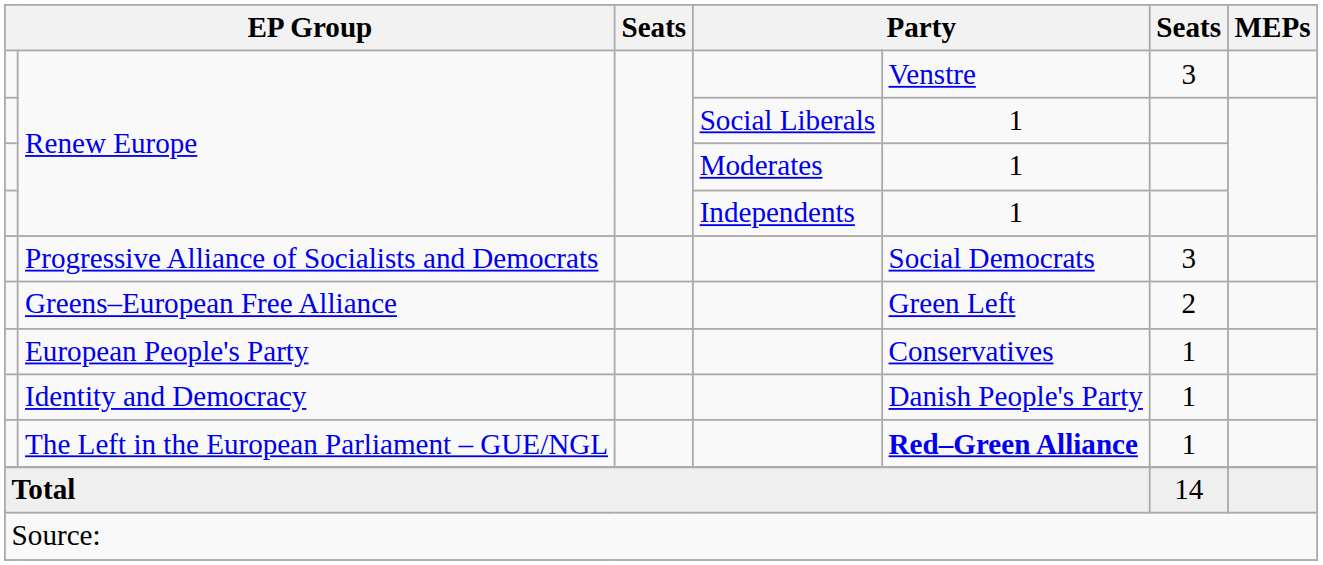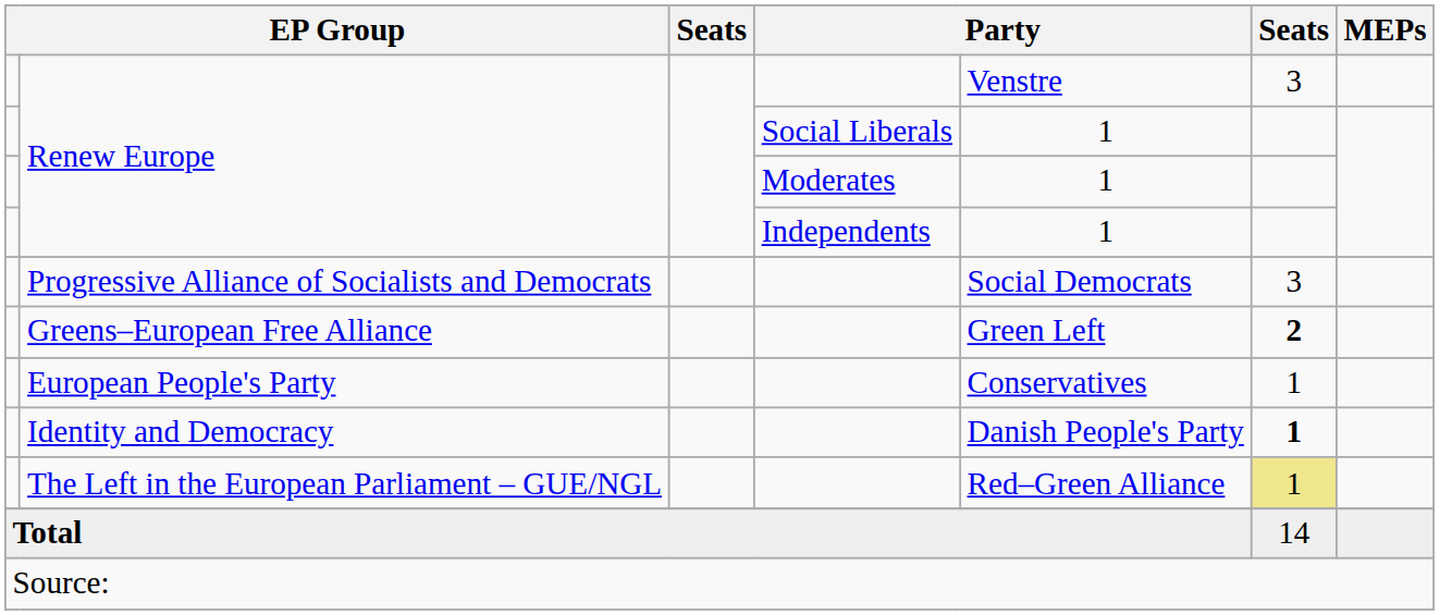Greens–European Free Alliance | column 6: normal -> bold
Identity and Democracy | column 6: normal -> bold
The Left in the European Parliament – GUE/NGL | column 5: bold -> normal
The Left in the European Parliament – GUE/NGL | column 6: no background -> khaki background
